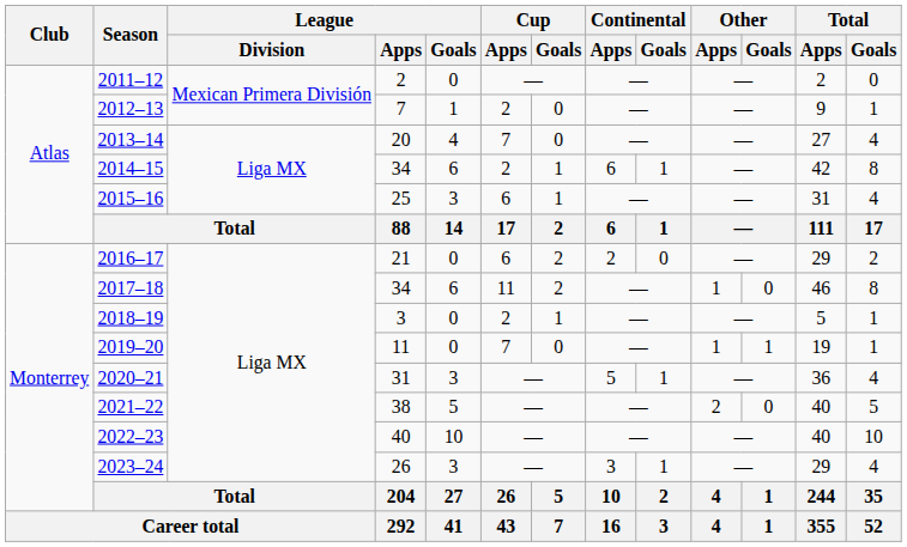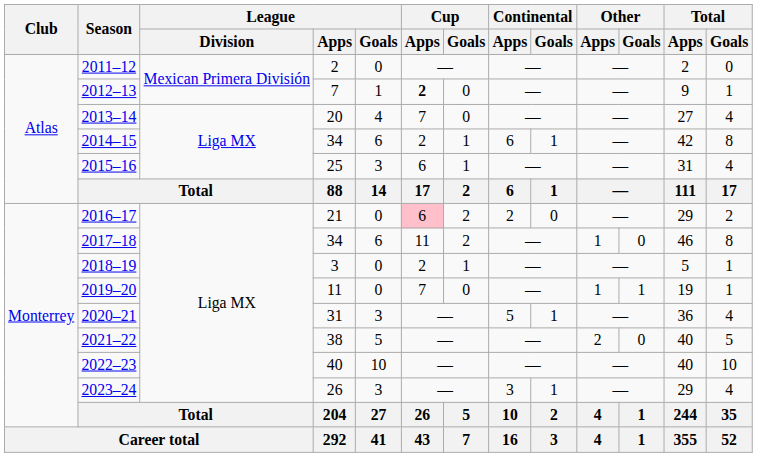2012–13 | Cup / Apps: normal -> bold
2016–17 | Cup / Apps: no background -> pink background
